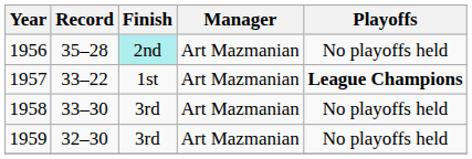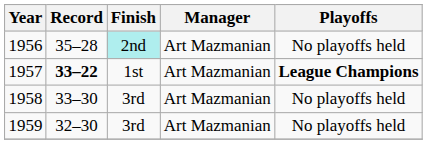1957 | Record: normal -> bold
